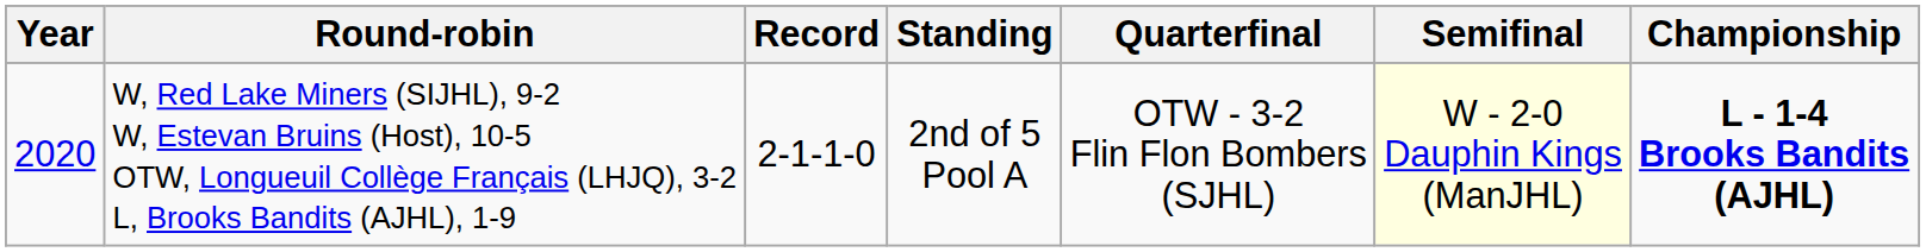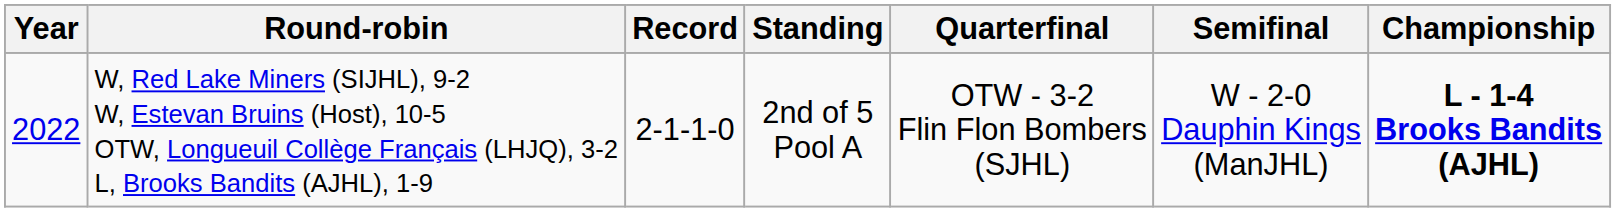row 2 | Year: 2020 -> 2022
row 2 | Semifinal: lightyellow background -> no background
